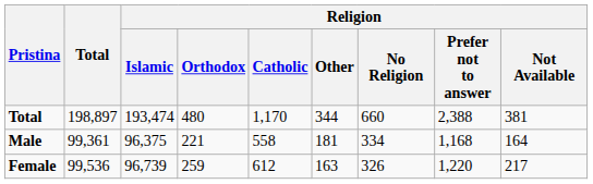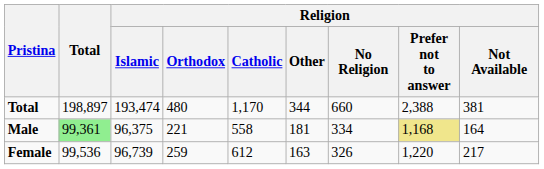Male | Total: no background -> lightgreen background
Male | Religion / Prefer not to answer: no background -> khaki background
